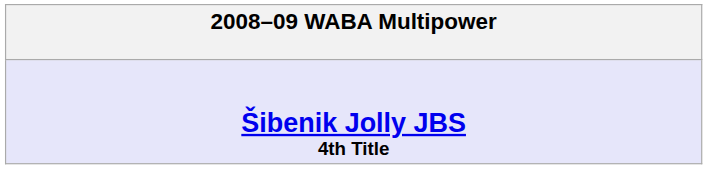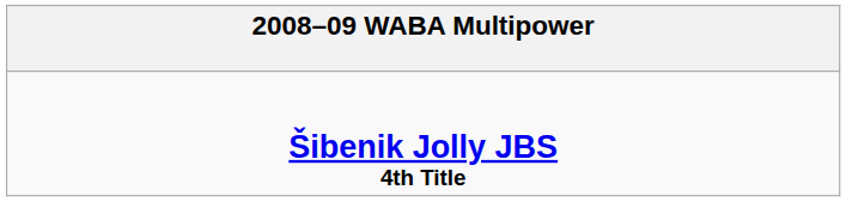row 2 | column 1: lavender background -> no background
